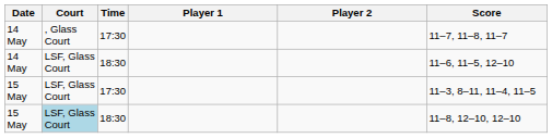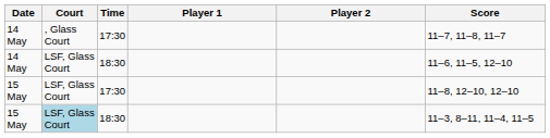15 May / 17:30 | Score: 11–3, 8–11, 11–4, 11–5 -> 11–8, 12–10, 12–10
15 May / 18:30 | Score: 11–8, 12–10, 12–10 -> 11–3, 8–11, 11–4, 11–5
